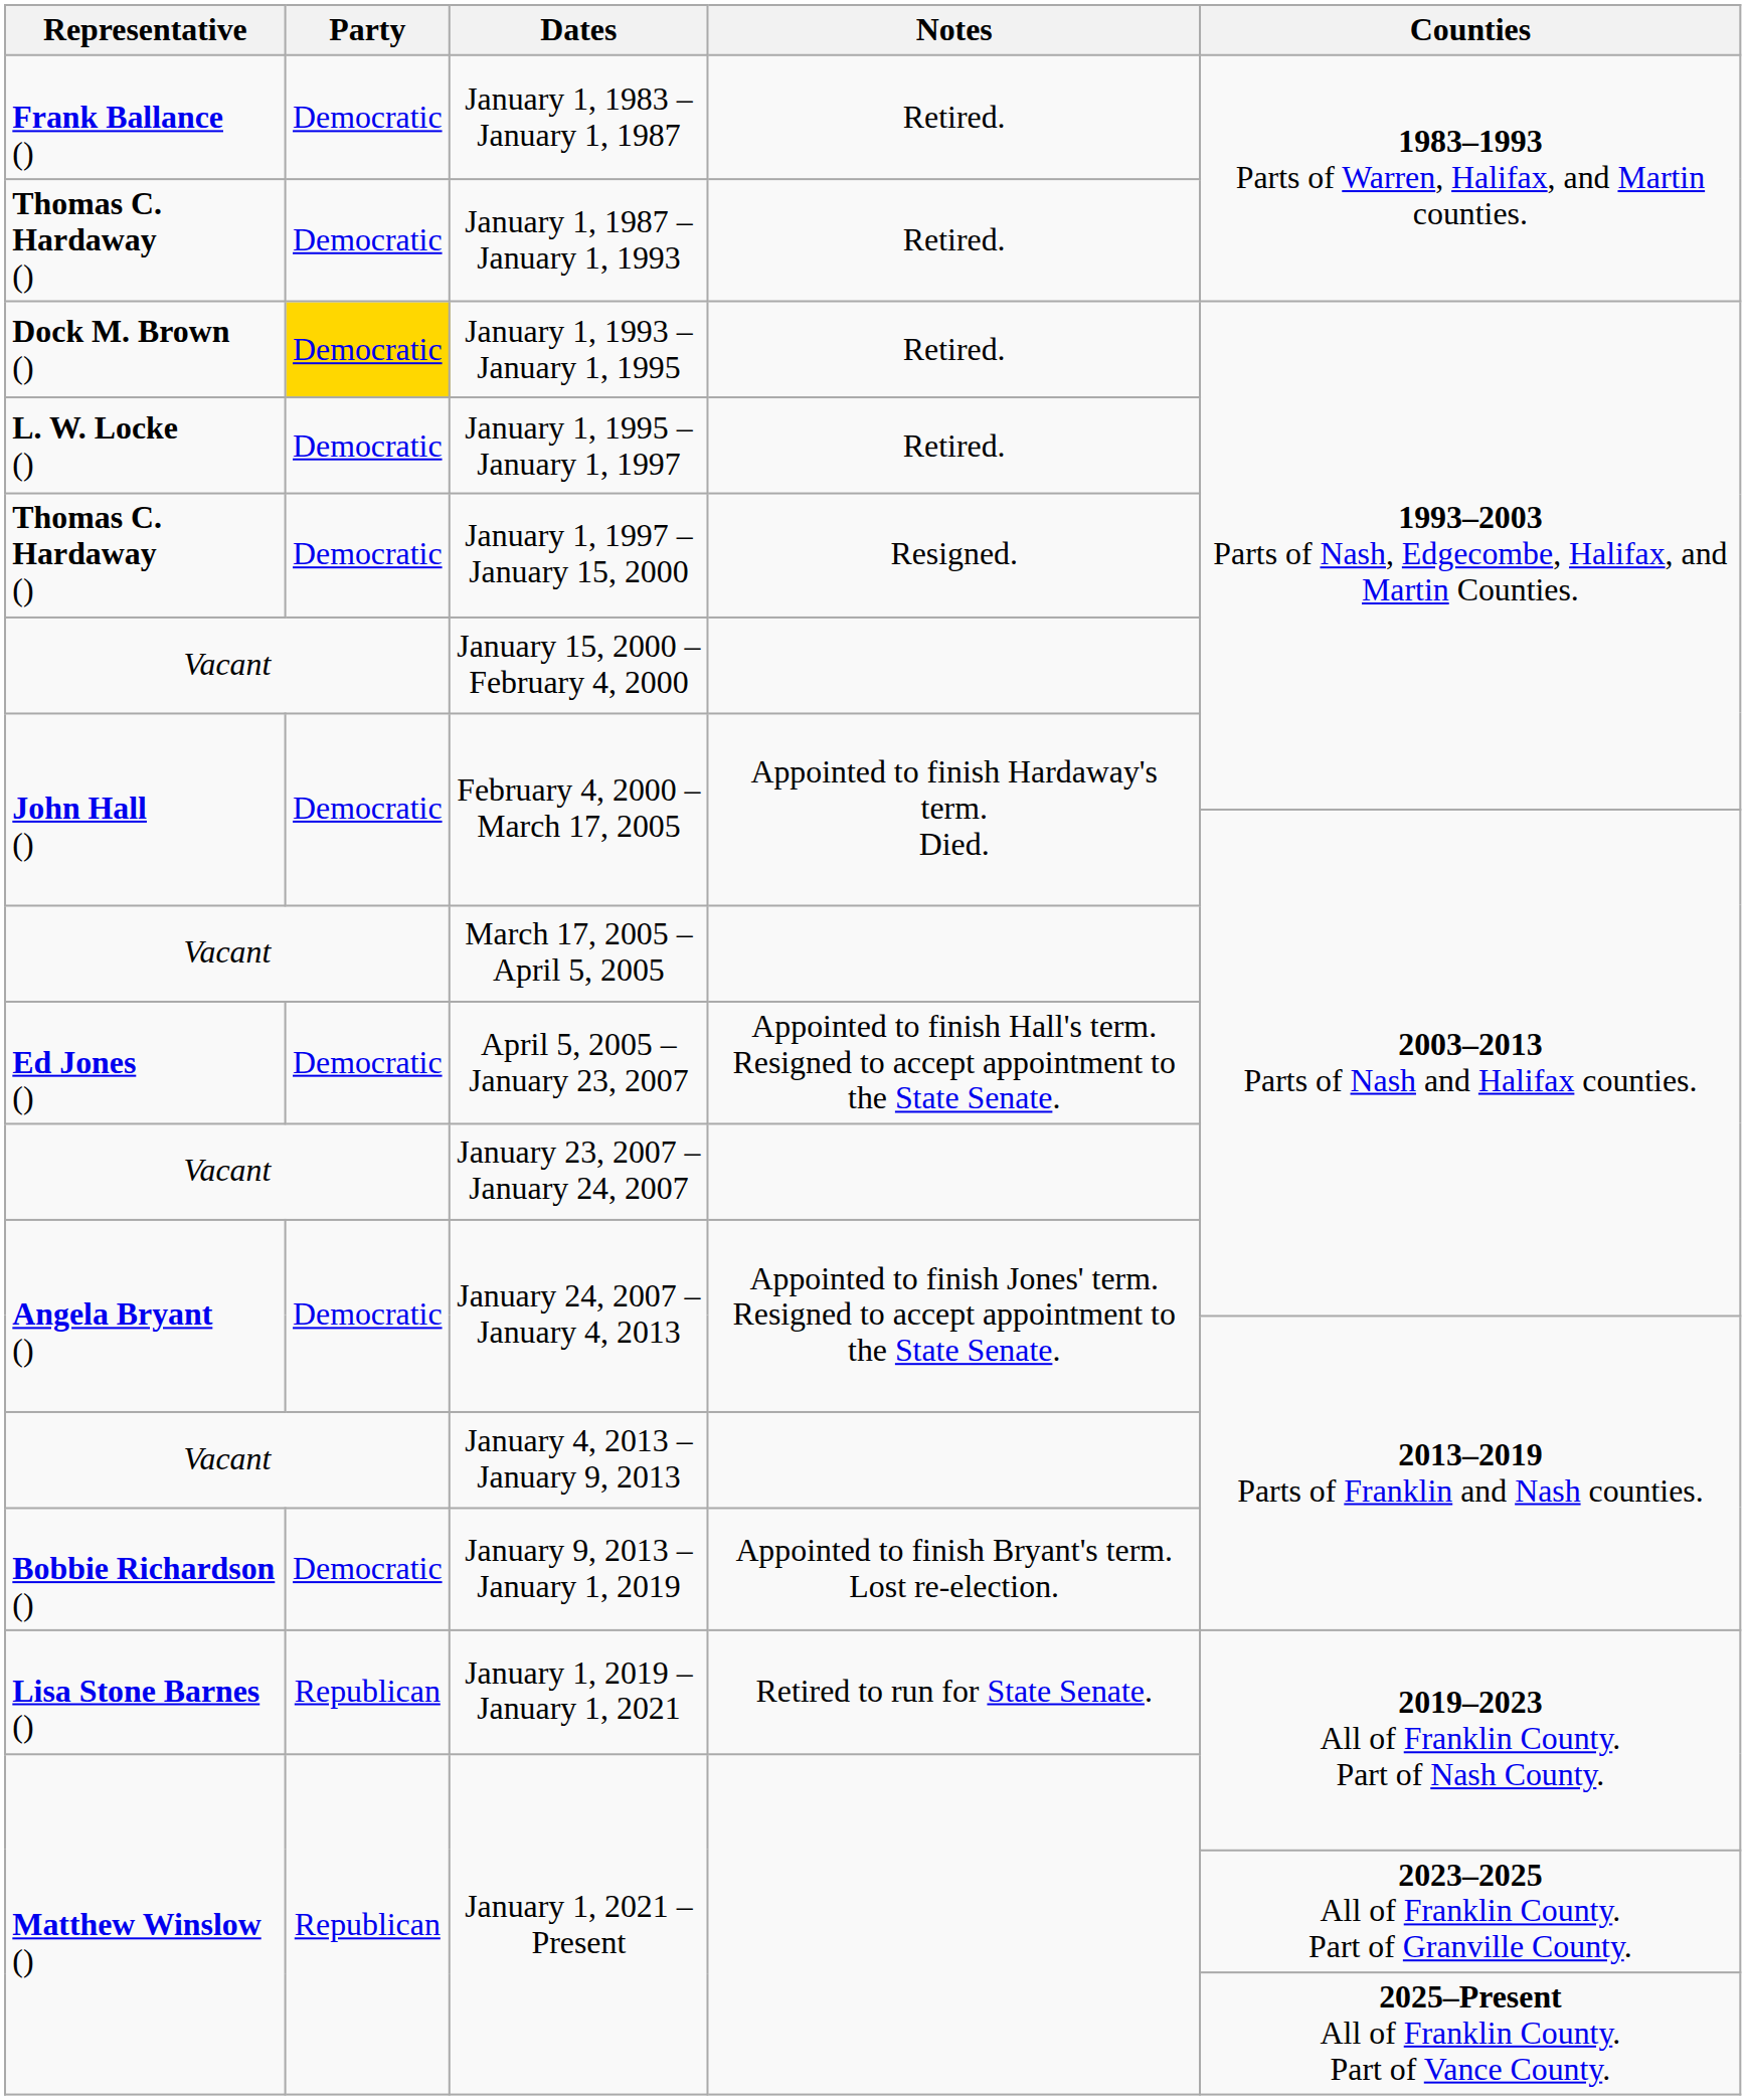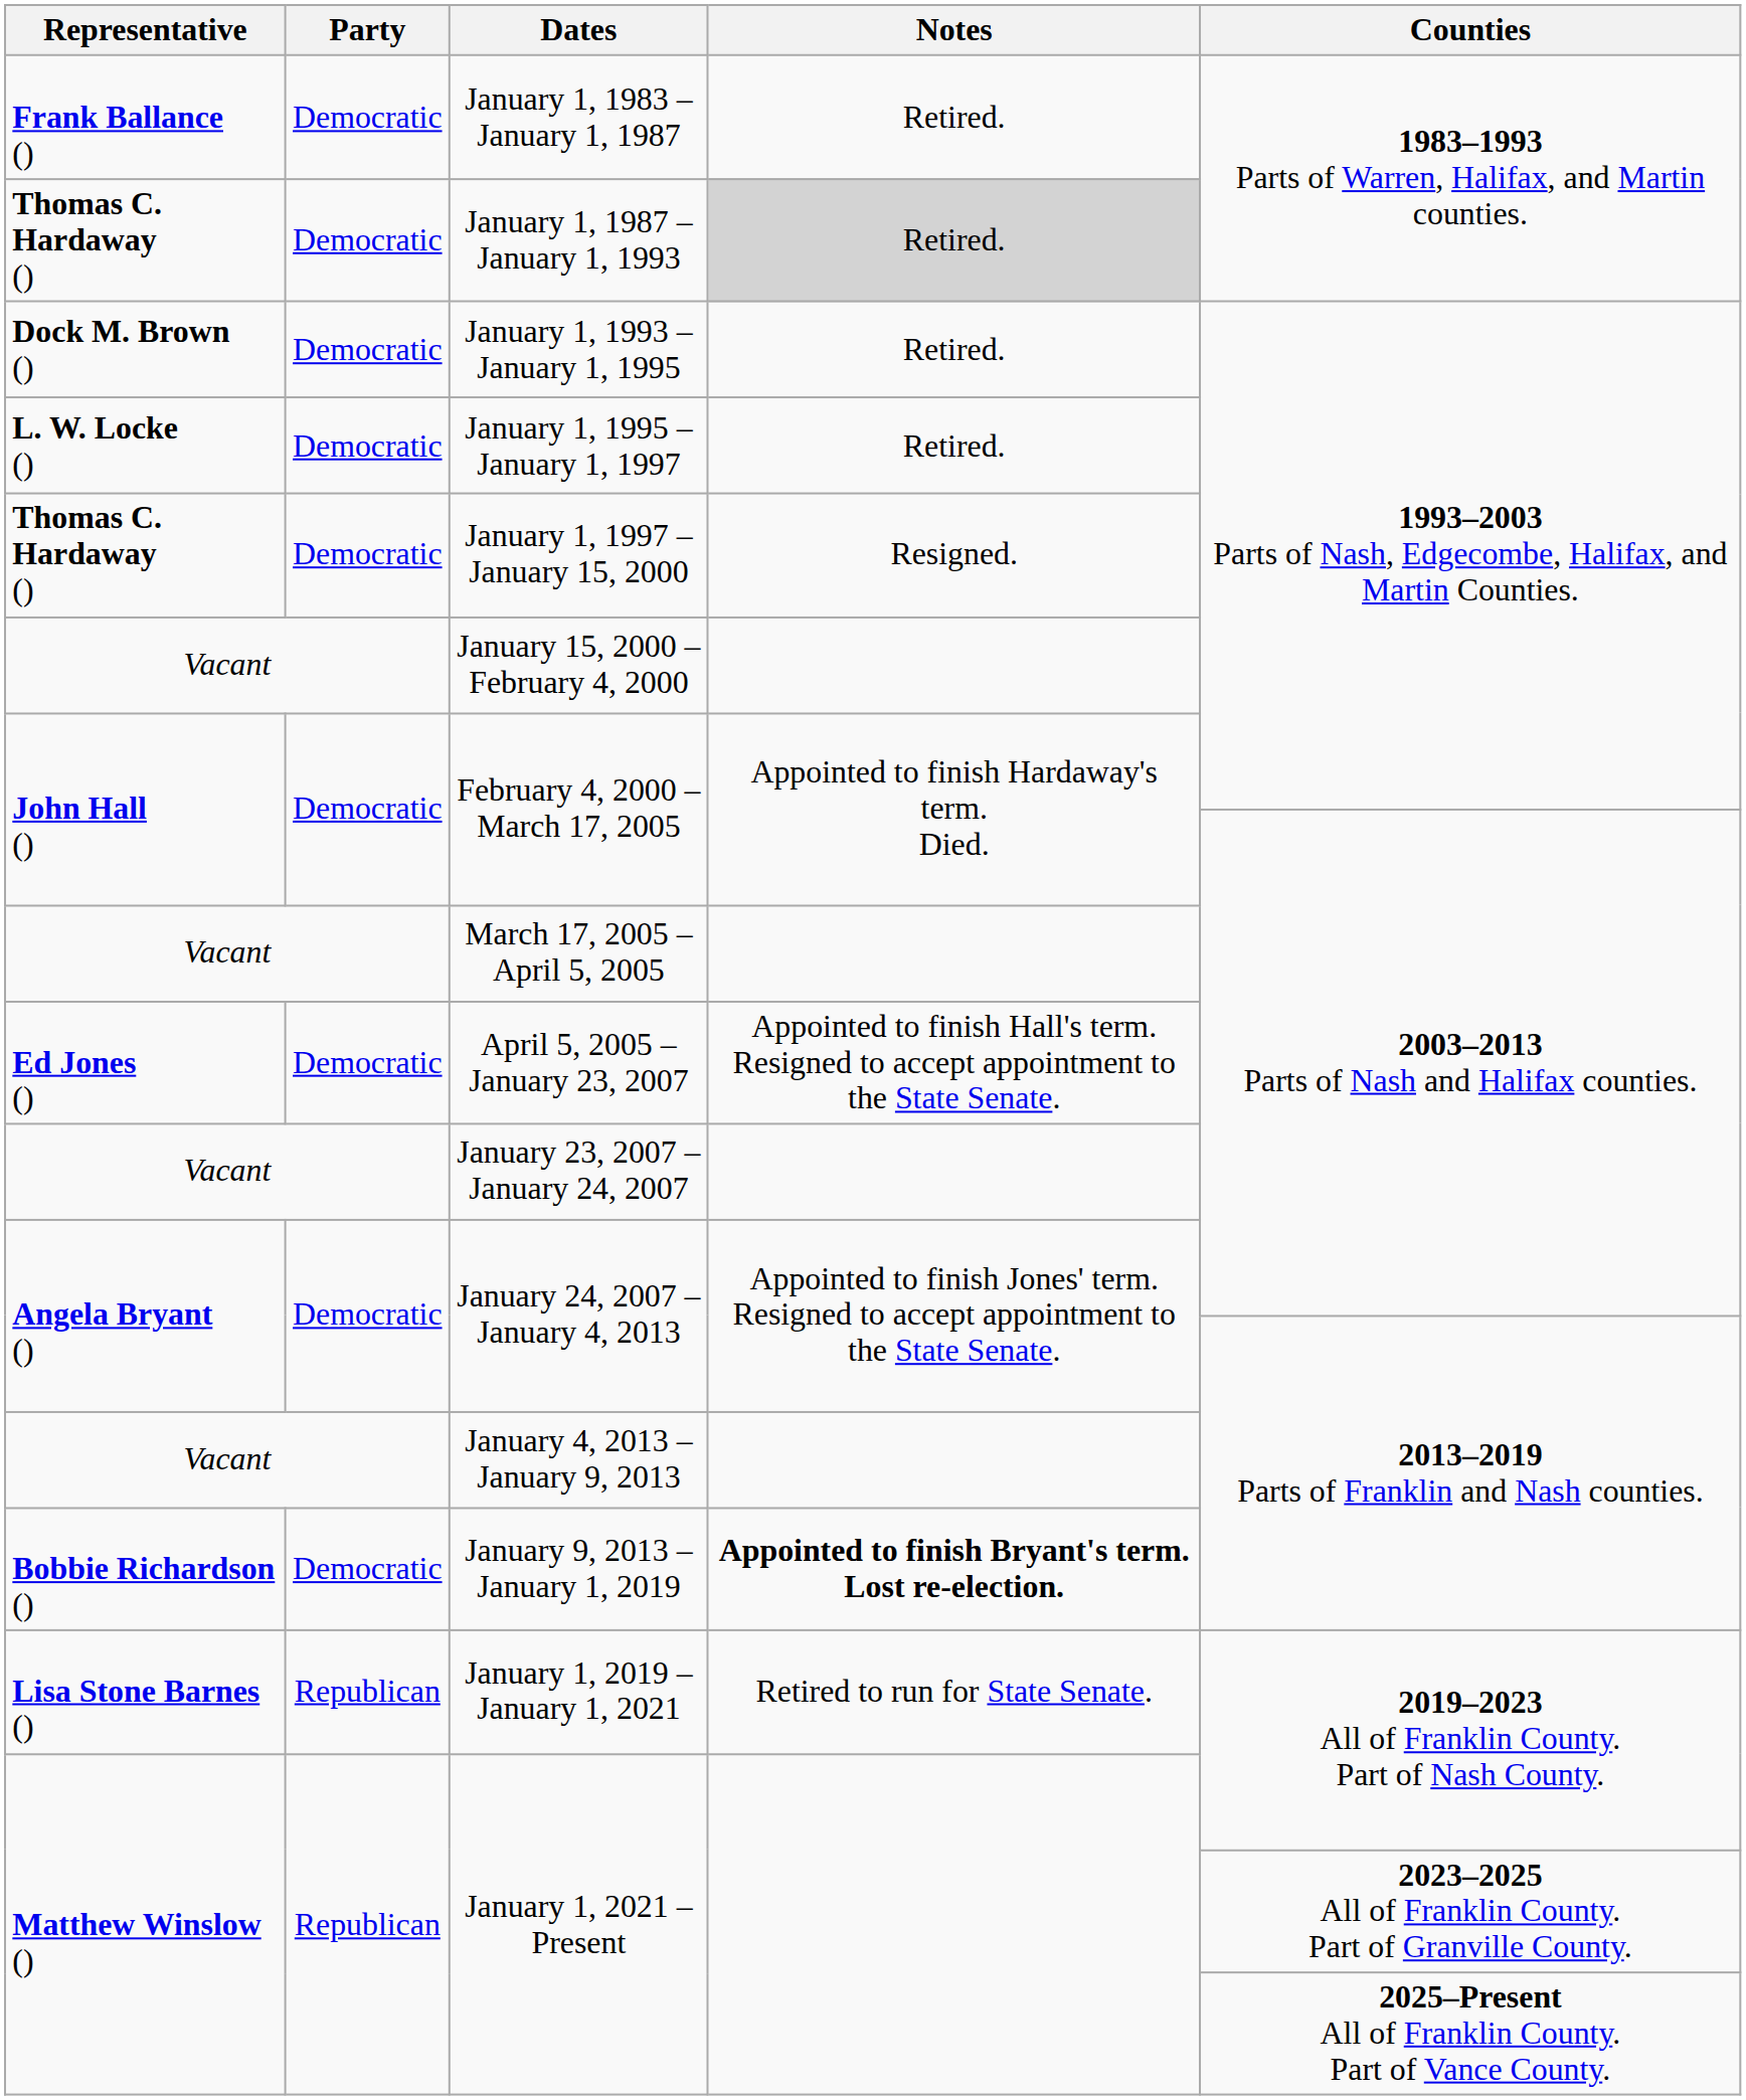January 1, 1987 – January 1, 1993 | Notes: no background -> lightgrey background
January 1, 1993 – January 1, 1995 | Party: gold background -> no background
January 9, 2013 – January 1, 2019 | Notes: normal -> bold
